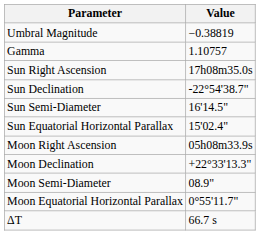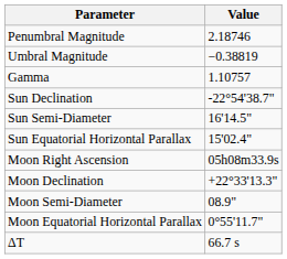+ row: Penumbral Magnitude | 2.18746
- row: Sun Right Ascension | 17h08m35.0s
